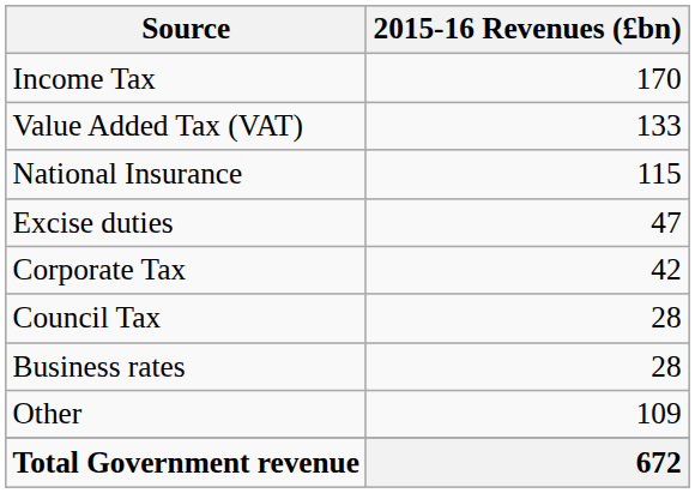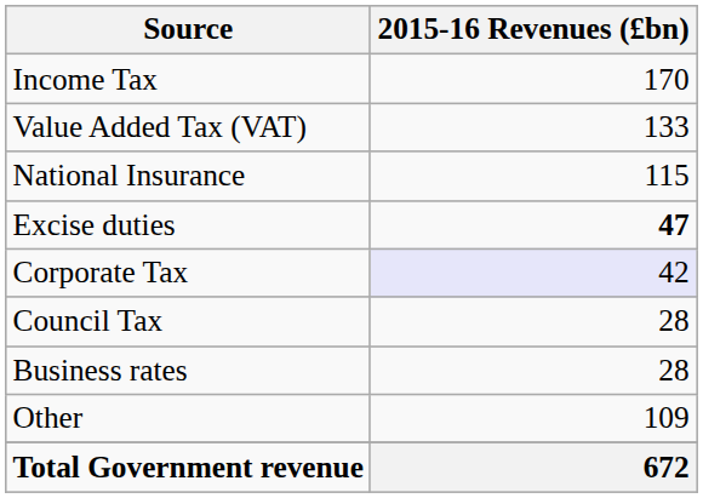Excise duties | 2015-16 Revenues (£bn): normal -> bold
Corporate Tax | 2015-16 Revenues (£bn): no background -> lavender background
